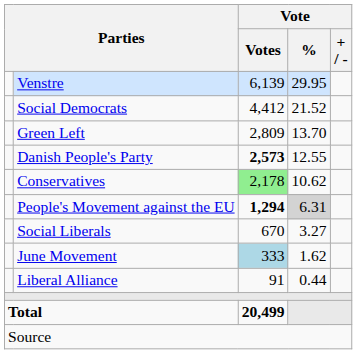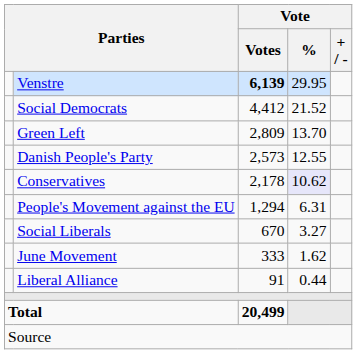Venstre | Vote / Votes: normal -> bold
Danish People's Party | Vote / Votes: bold -> normal
Conservatives | Vote / Votes: lightgreen background -> no background
Conservatives | Vote / %: no background -> lavender background
People's Movement against the EU | Vote / Votes: bold -> normal
People's Movement against the EU | Vote / %: lightgrey background -> no background
June Movement | Vote / Votes: lightblue background -> no background
